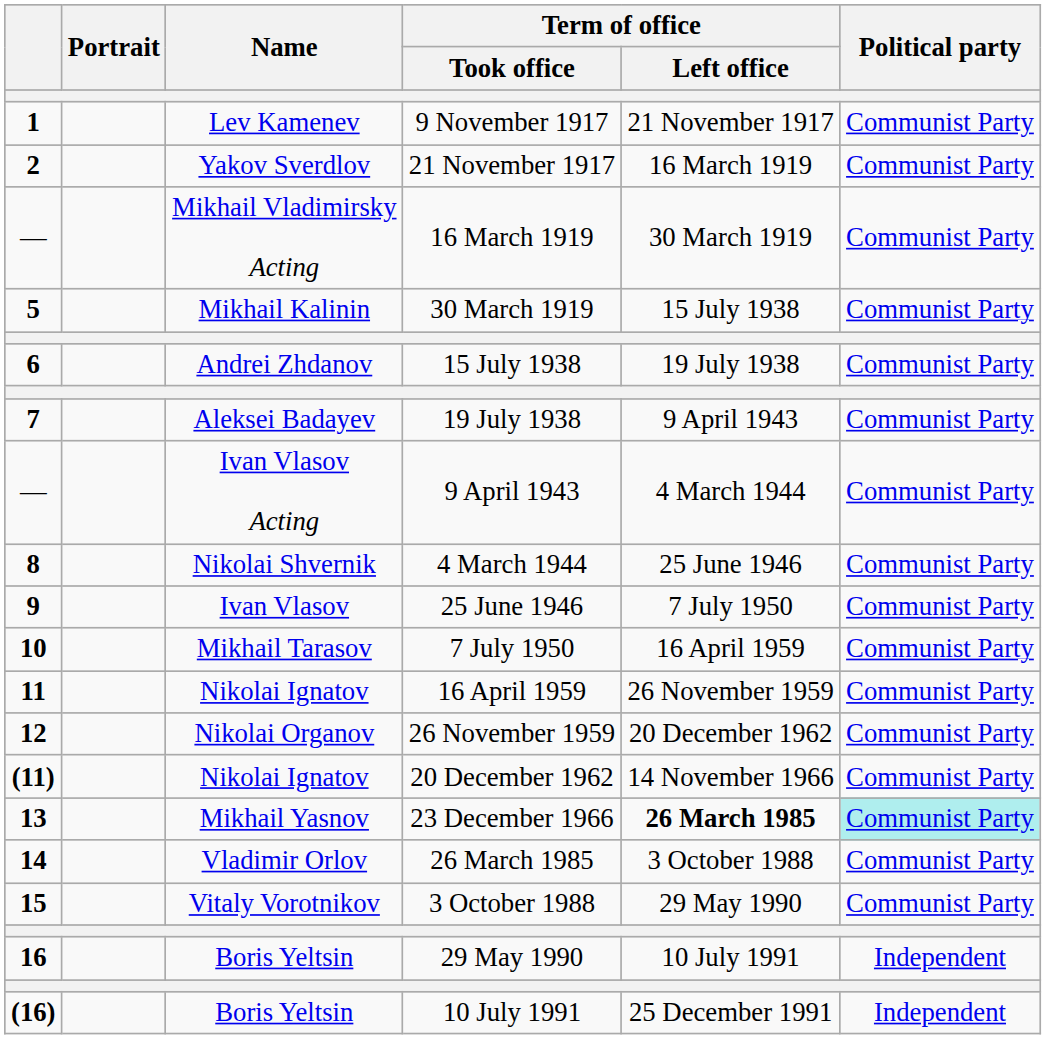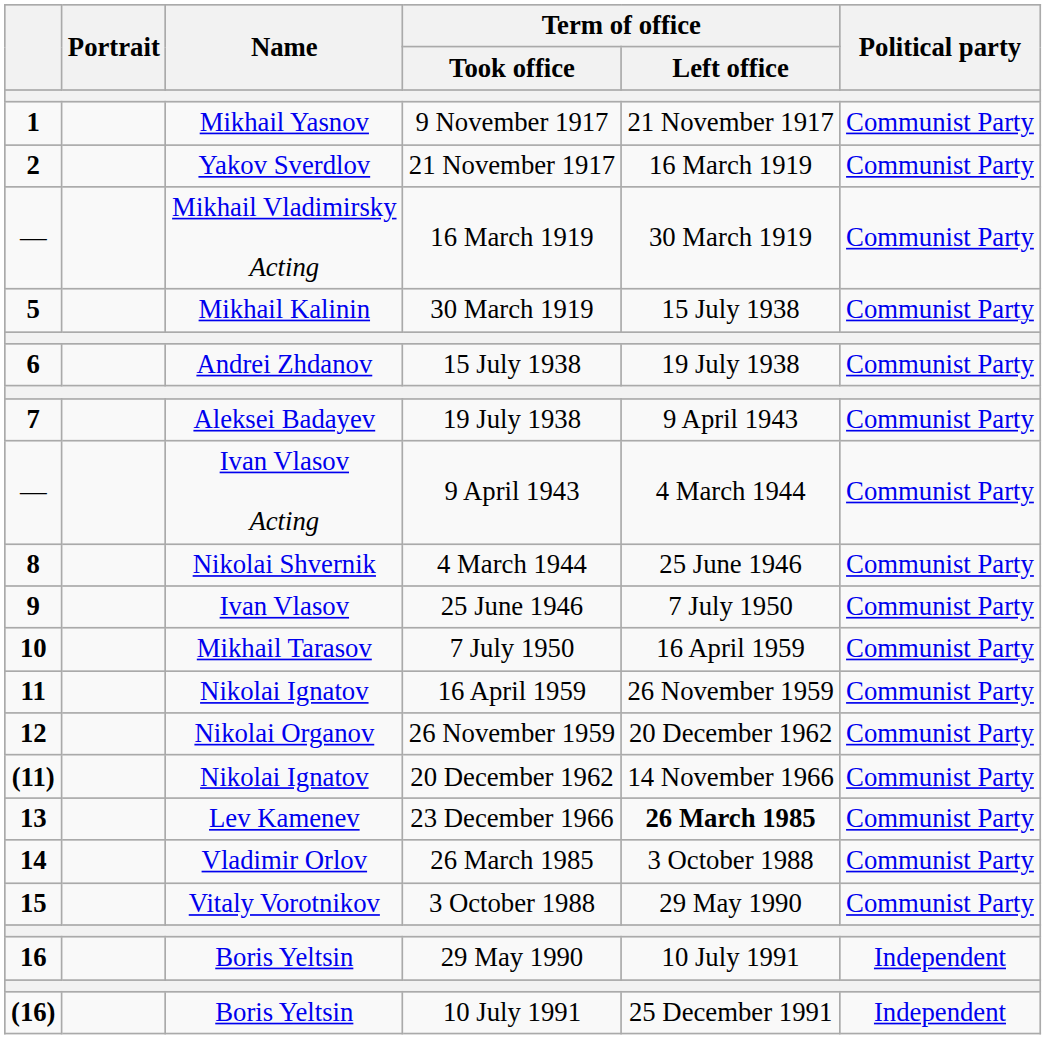9 November 1917 | Name: Lev Kamenev -> Mikhail Yasnov
23 December 1966 | Name: Mikhail Yasnov -> Lev Kamenev
23 December 1966 | Political party: paleturquoise background -> no background
